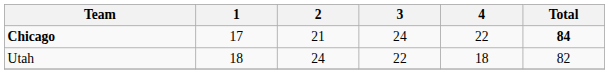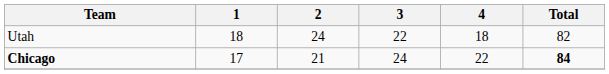rows swapped: Utah <-> Chicago
